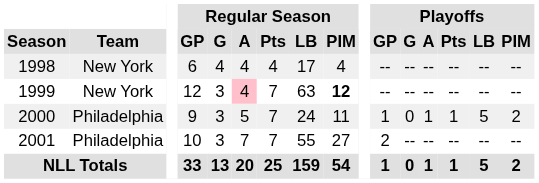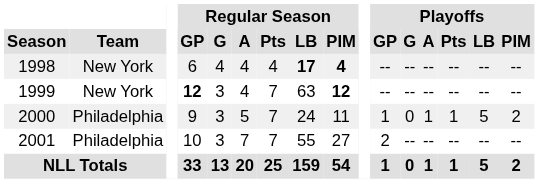1998 | Regular Season / LB: normal -> bold
1998 | Regular Season / PIM: normal -> bold
1999 | Regular Season / GP: normal -> bold
1999 | Regular Season / A: pink background -> no background
